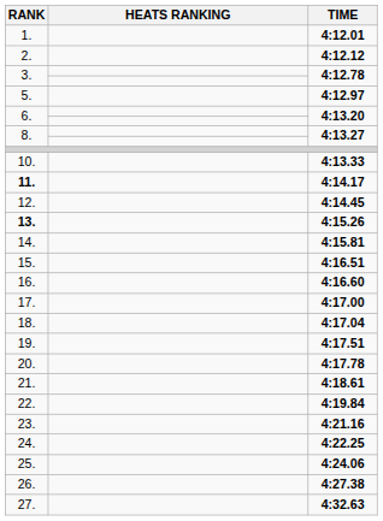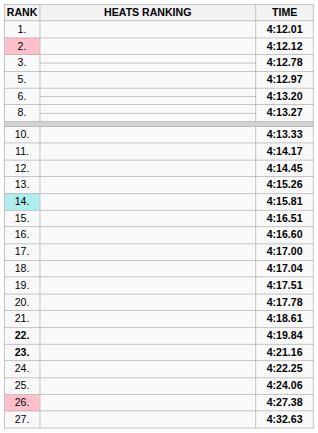2. | RANK: no background -> pink background
11. | RANK: bold -> normal
13. | RANK: bold -> normal
14. | RANK: no background -> paleturquoise background
22. | RANK: normal -> bold
23. | RANK: normal -> bold
26. | RANK: no background -> pink background
